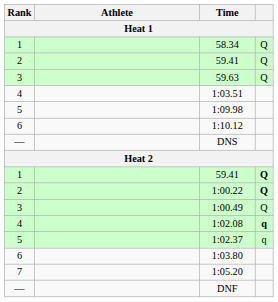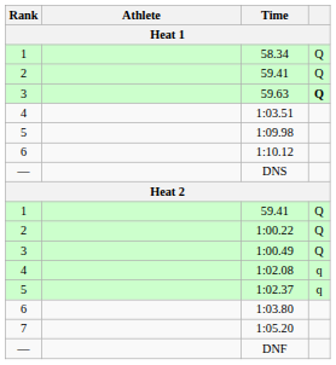59.63 | column 4: normal -> bold
1 / 59.41 | column 4: bold -> normal
1:00.22 | column 4: bold -> normal
1:02.08 | column 4: bold -> normal
